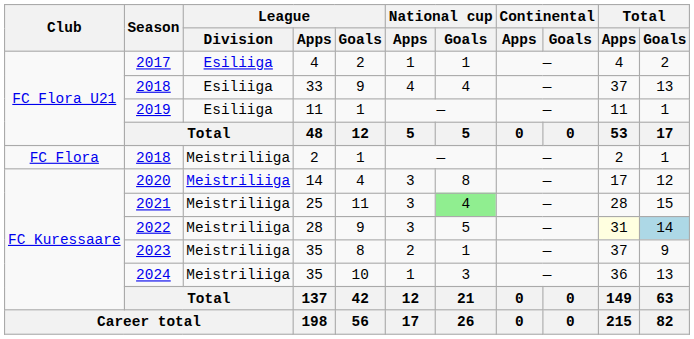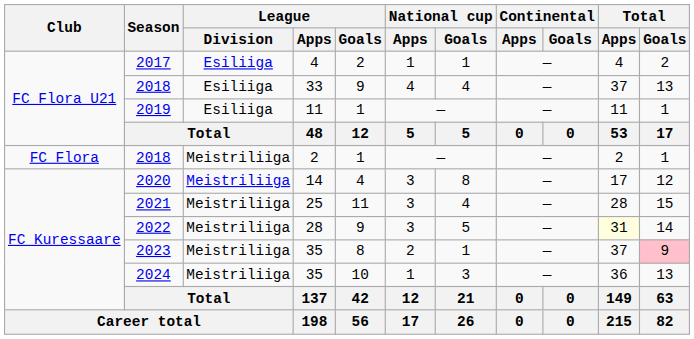2021 | National cup / Goals: lightgreen background -> no background
2022 | Total / Goals: lightblue background -> no background
2023 | Total / Goals: no background -> pink background
